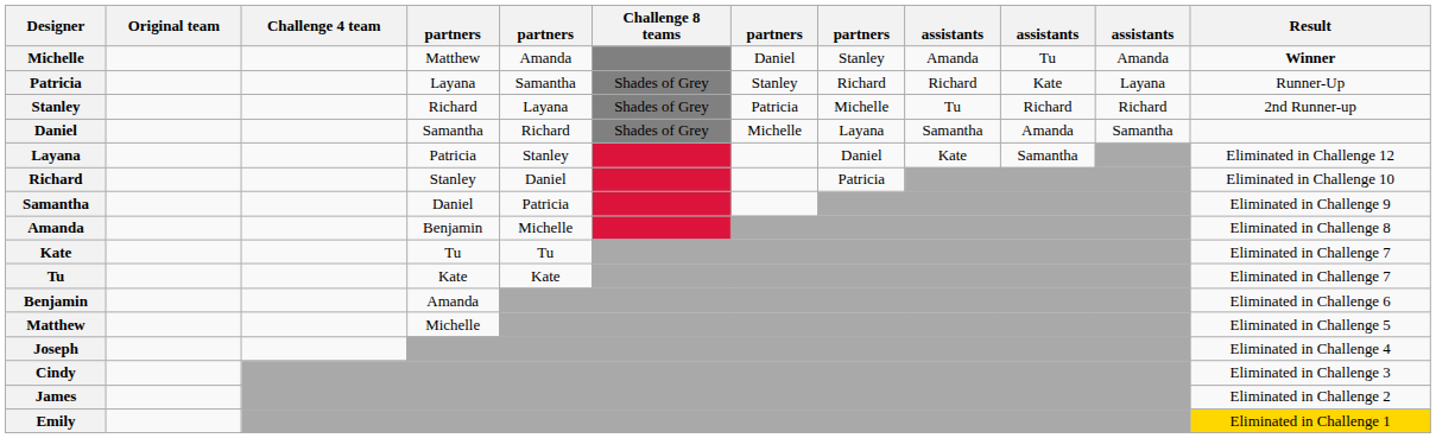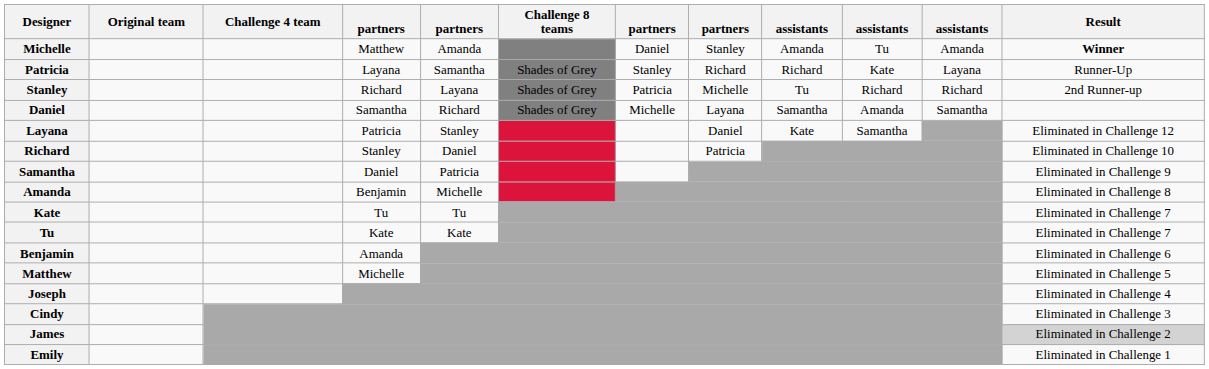James | Result: no background -> lightgrey background
Emily | Result: gold background -> no background
